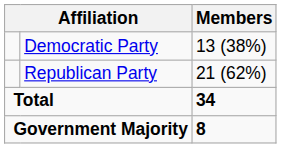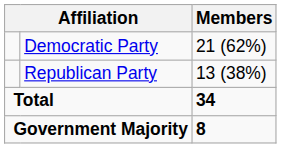Democratic Party | Members: 13 (38%) -> 21 (62%)
Republican Party | Members: 21 (62%) -> 13 (38%)
